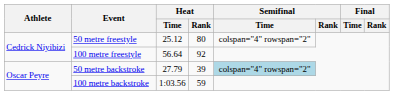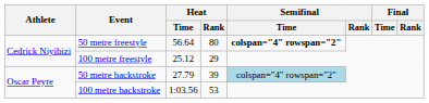50 metre freestyle | Heat / Time: 25.12 -> 56.64
50 metre freestyle | Semifinal / Time: normal -> bold
100 metre freestyle | Heat / Time: 56.64 -> 25.12
100 metre freestyle | Heat / Rank: 92 -> 29
100 metre backstroke | Heat / Rank: 59 -> 53
